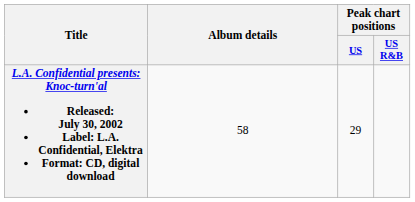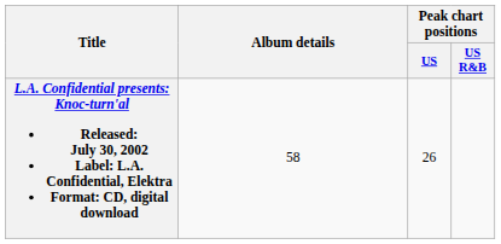row 3 | Peak chart positions / US: 29 -> 26
